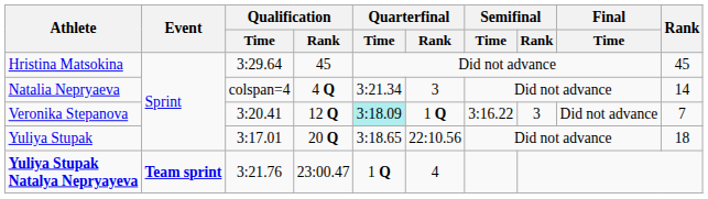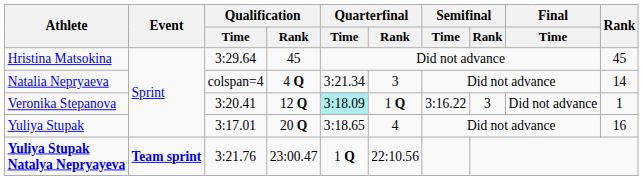Veronika Stepanova | Rank: 7 -> 1
Yuliya Stupak | Quarterfinal / Rank: 22:10.56 -> 4
Yuliya Stupak | Rank: 18 -> 16
Yuliya Stupak Natalya Nepryayeva | Quarterfinal / Rank: 4 -> 22:10.56
